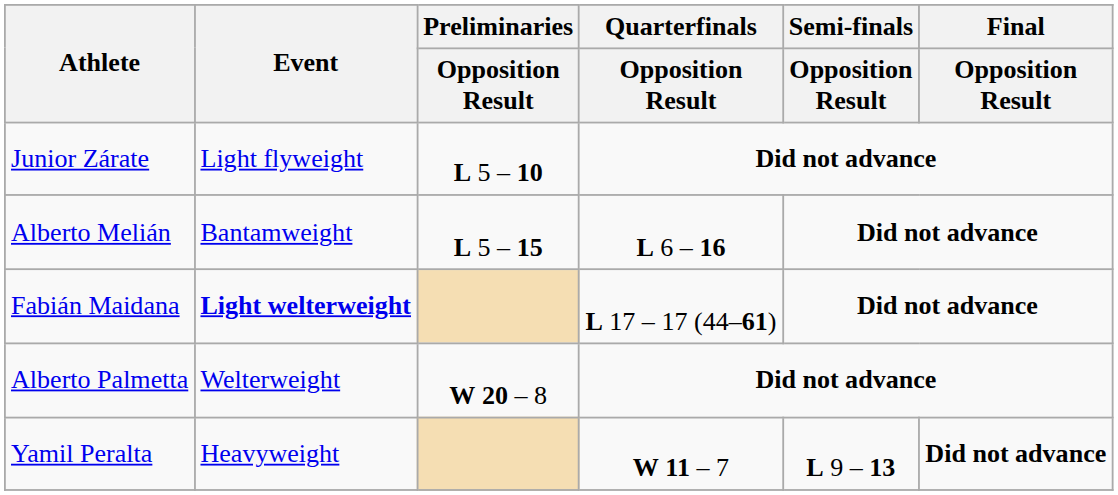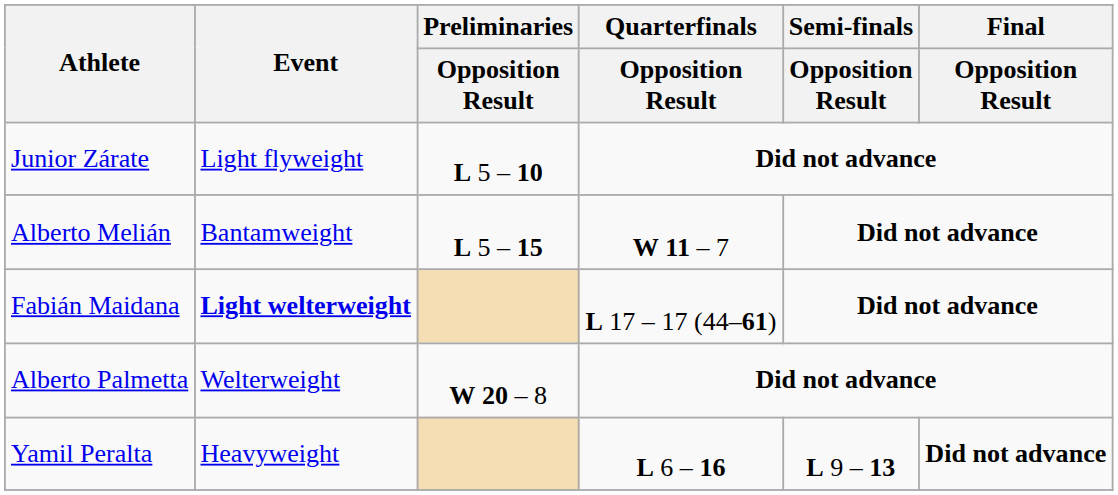Alberto Melián | Quarterfinals / Opposition Result: L 6 – 16 -> W 11 – 7
Yamil Peralta | Quarterfinals / Opposition Result: W 11 – 7 -> L 6 – 16
